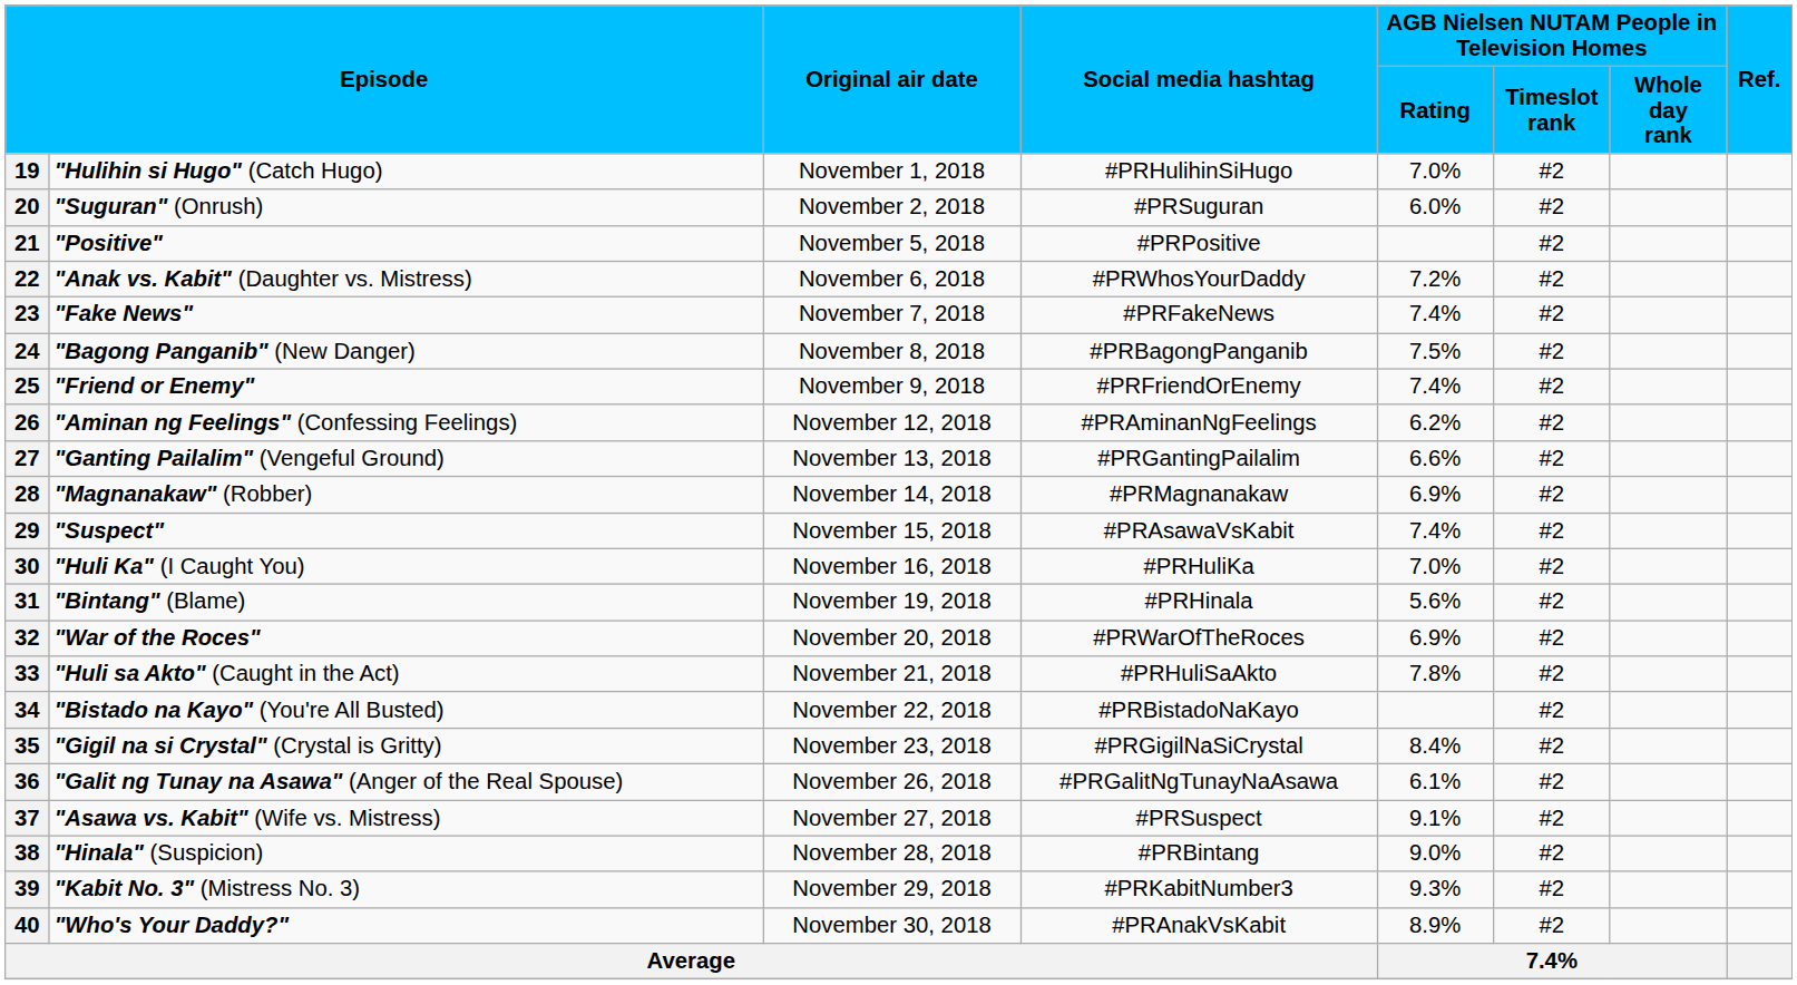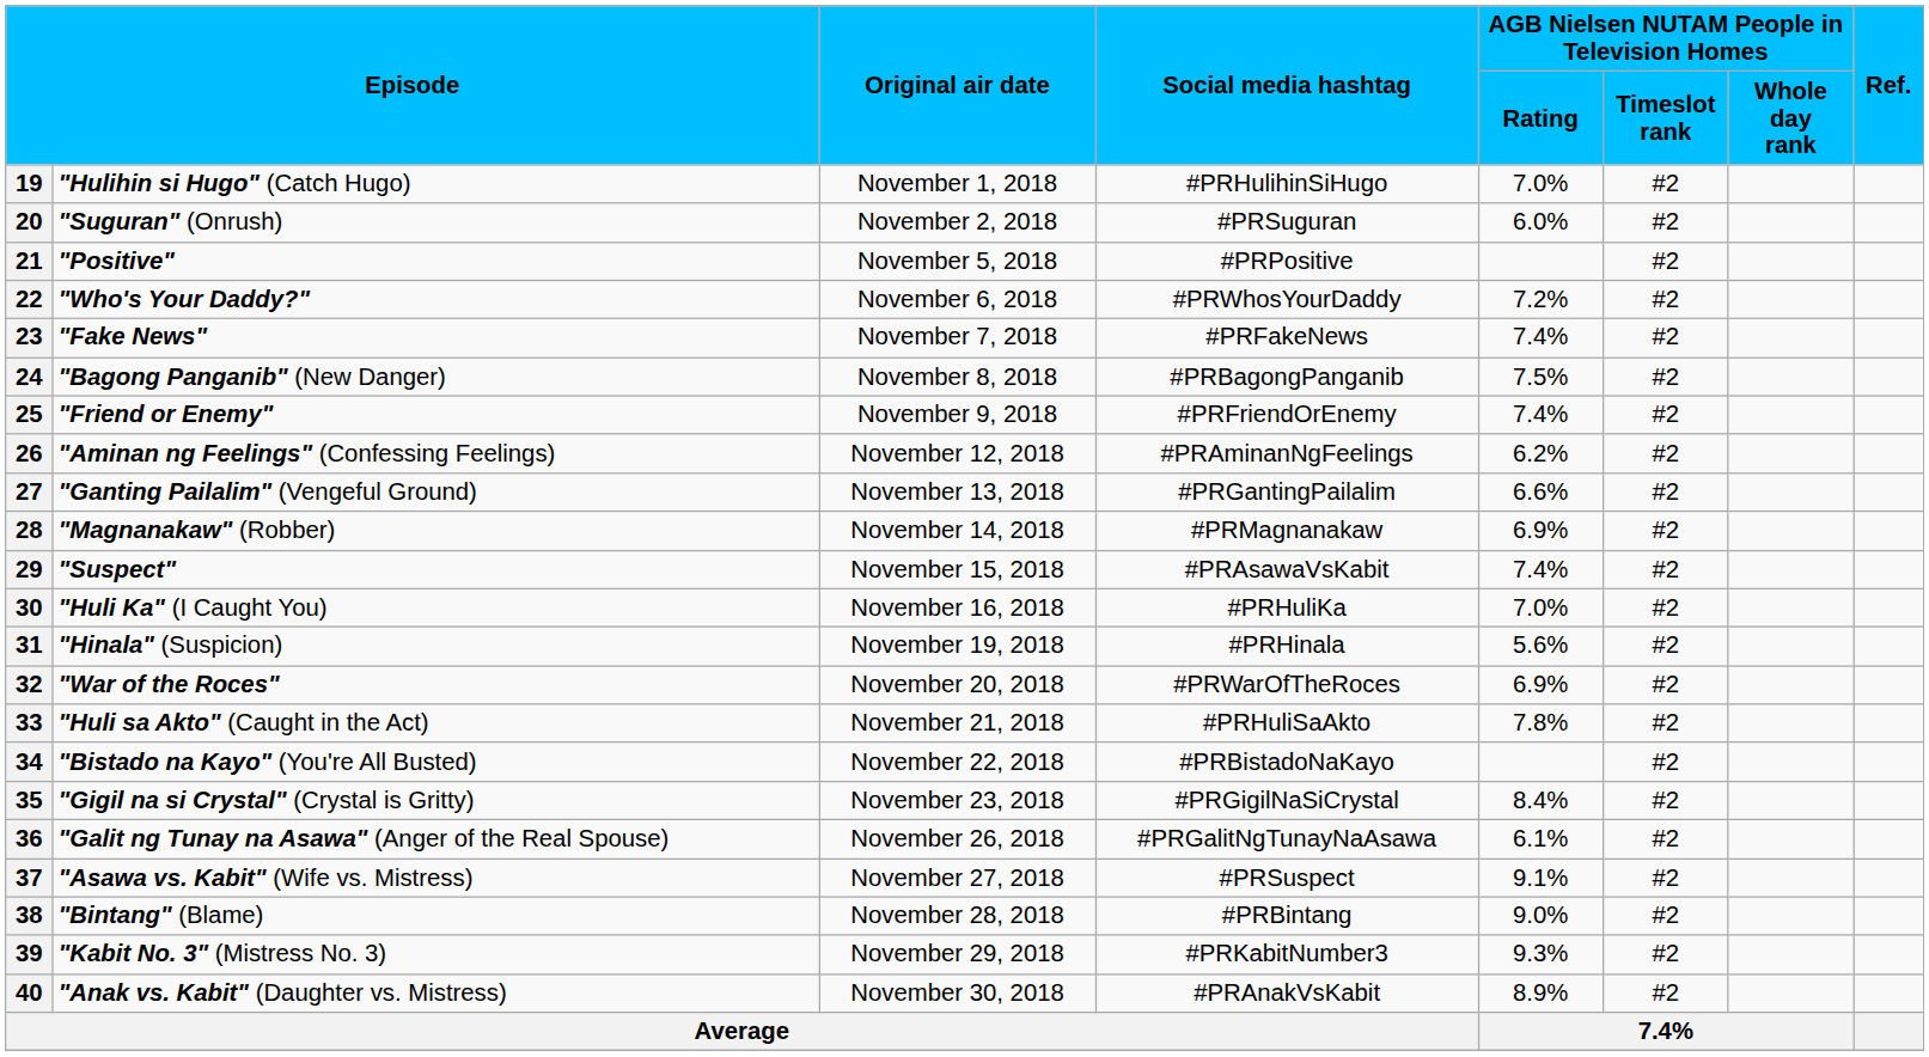22 | column 2: "Anak vs. Kabit" (Daughter vs. Mistress) -> "Who's Your Daddy?"
31 | column 2: "Bintang" (Blame) -> "Hinala" (Suspicion)
38 | column 2: "Hinala" (Suspicion) -> "Bintang" (Blame)
40 | column 2: "Who's Your Daddy?" -> "Anak vs. Kabit" (Daughter vs. Mistress)
